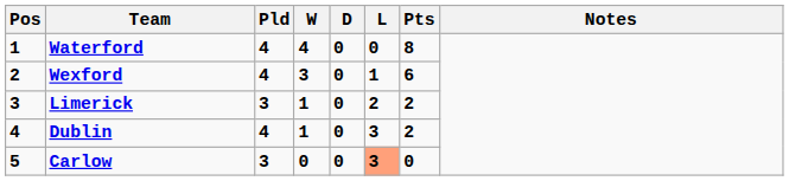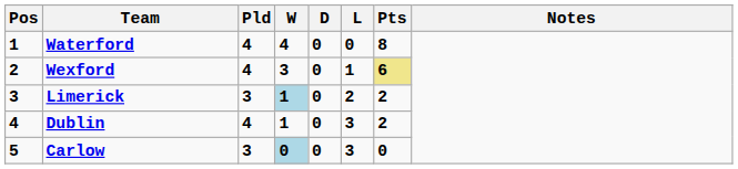Wexford | Pts: no background -> khaki background
Limerick | W: no background -> lightblue background
Carlow | W: no background -> lightblue background
Carlow | L: lightsalmon background -> no background
